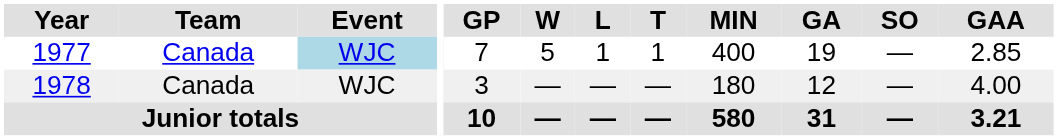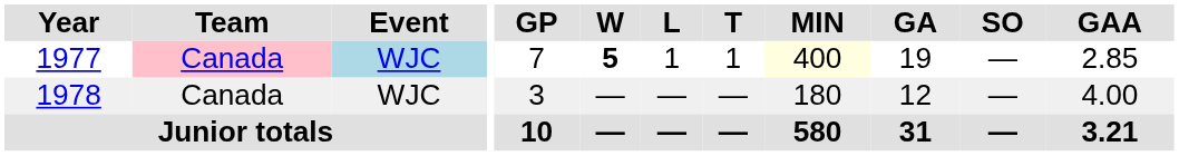1977 | Team: no background -> pink background
1977 | W: normal -> bold
1977 | MIN: no background -> lightyellow background
